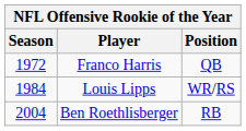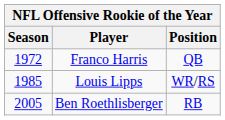Louis Lipps | Season: 1984 -> 1985
Ben Roethlisberger | Season: 2004 -> 2005
